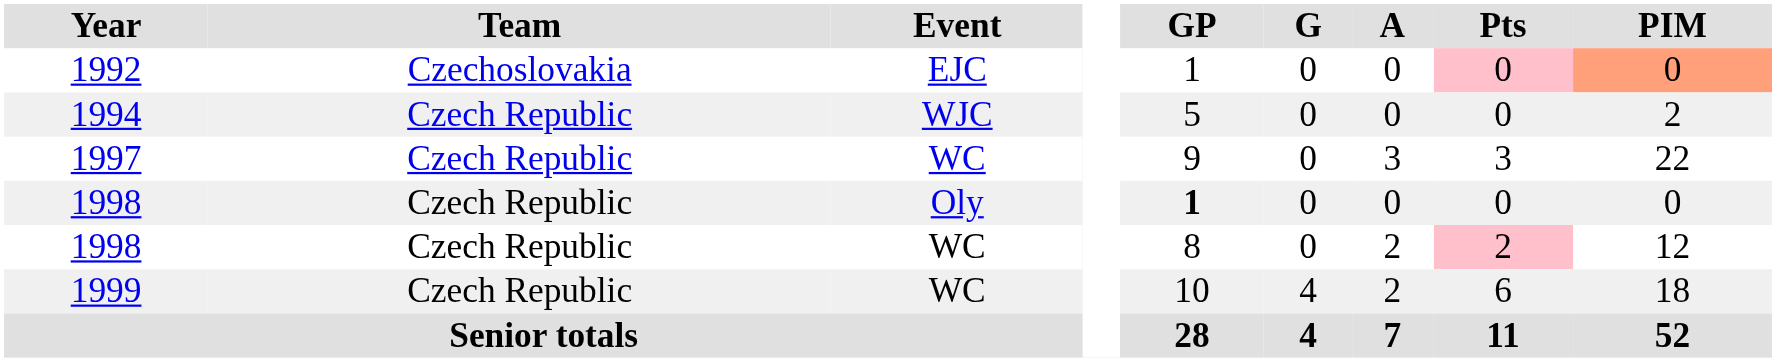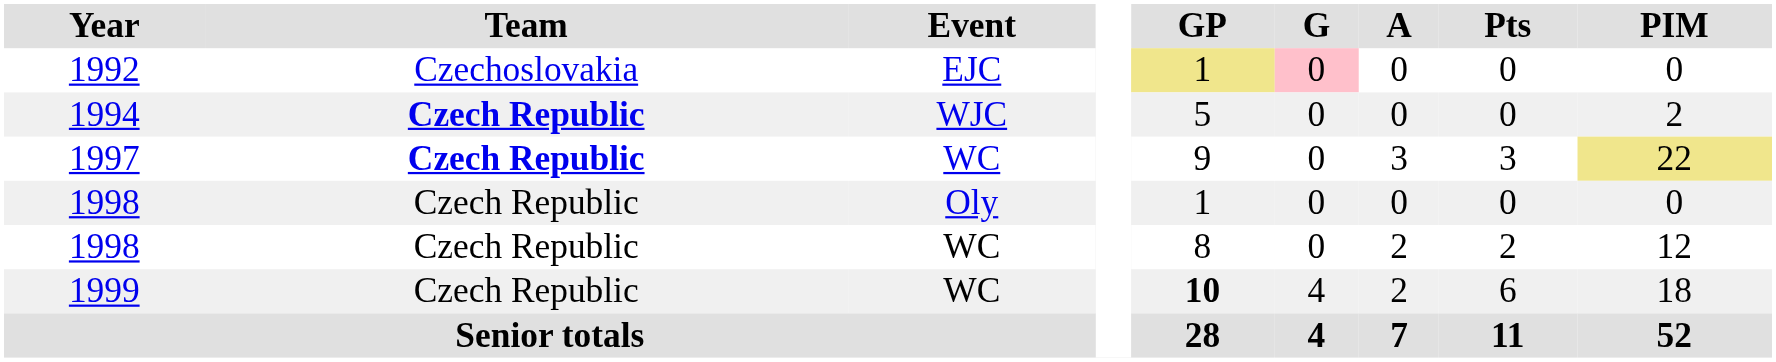1992 | GP: no background -> khaki background
1992 | G: no background -> pink background
1992 | Pts: pink background -> no background
1992 | PIM: lightsalmon background -> no background
1994 | Team: normal -> bold
1997 | Team: normal -> bold
1997 | PIM: no background -> khaki background
1998 / Oly | GP: bold -> normal
1998 / WC | Pts: pink background -> no background
1999 | GP: normal -> bold
